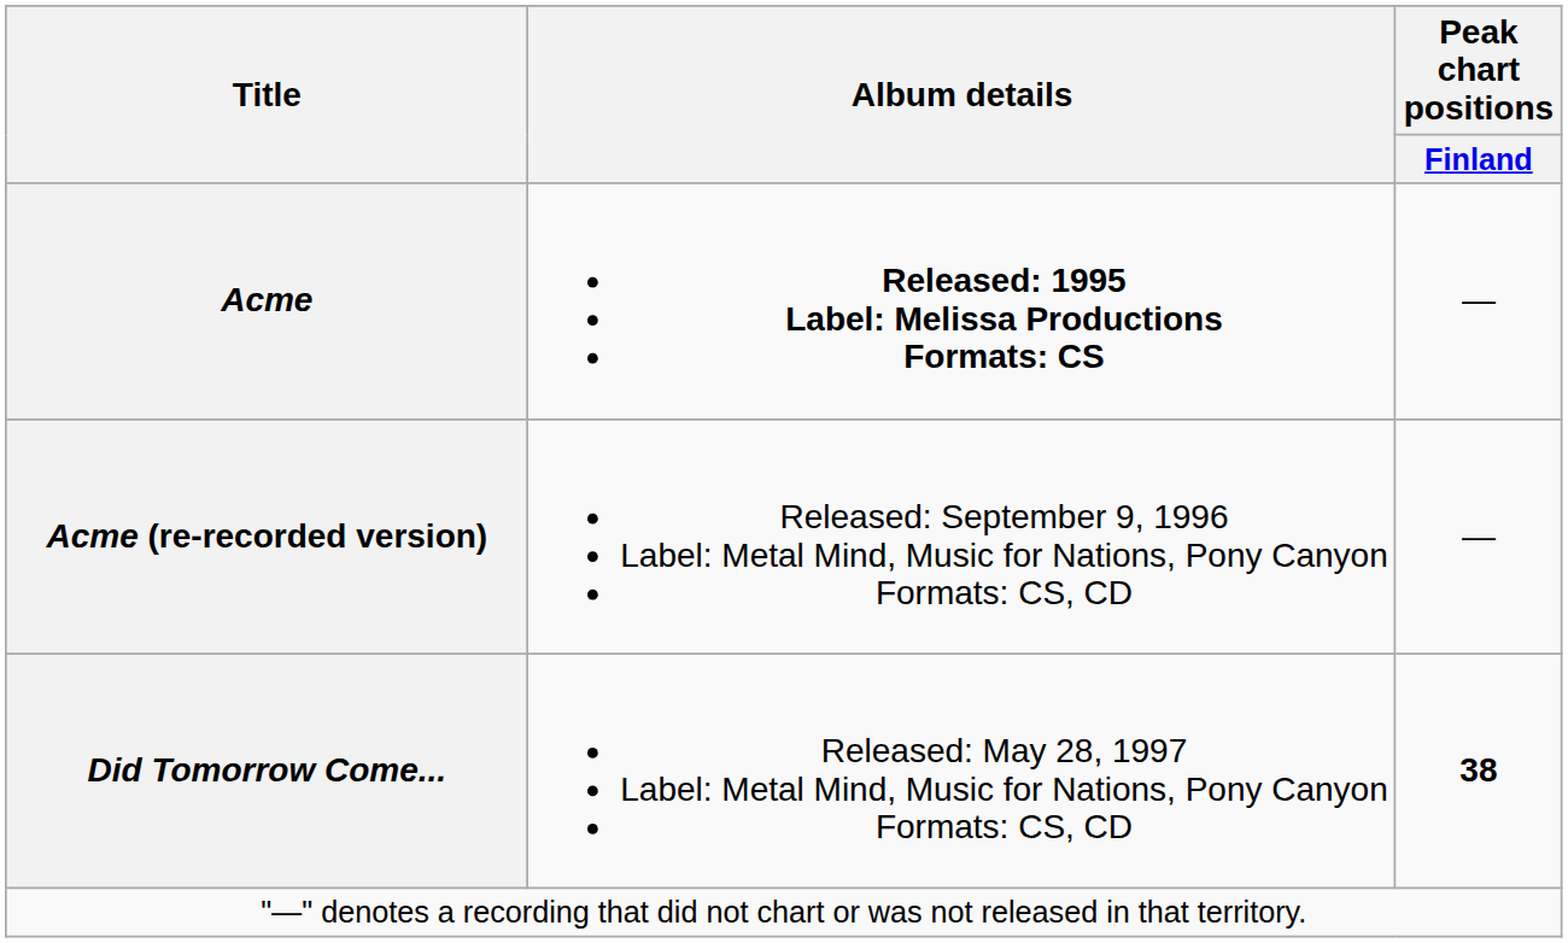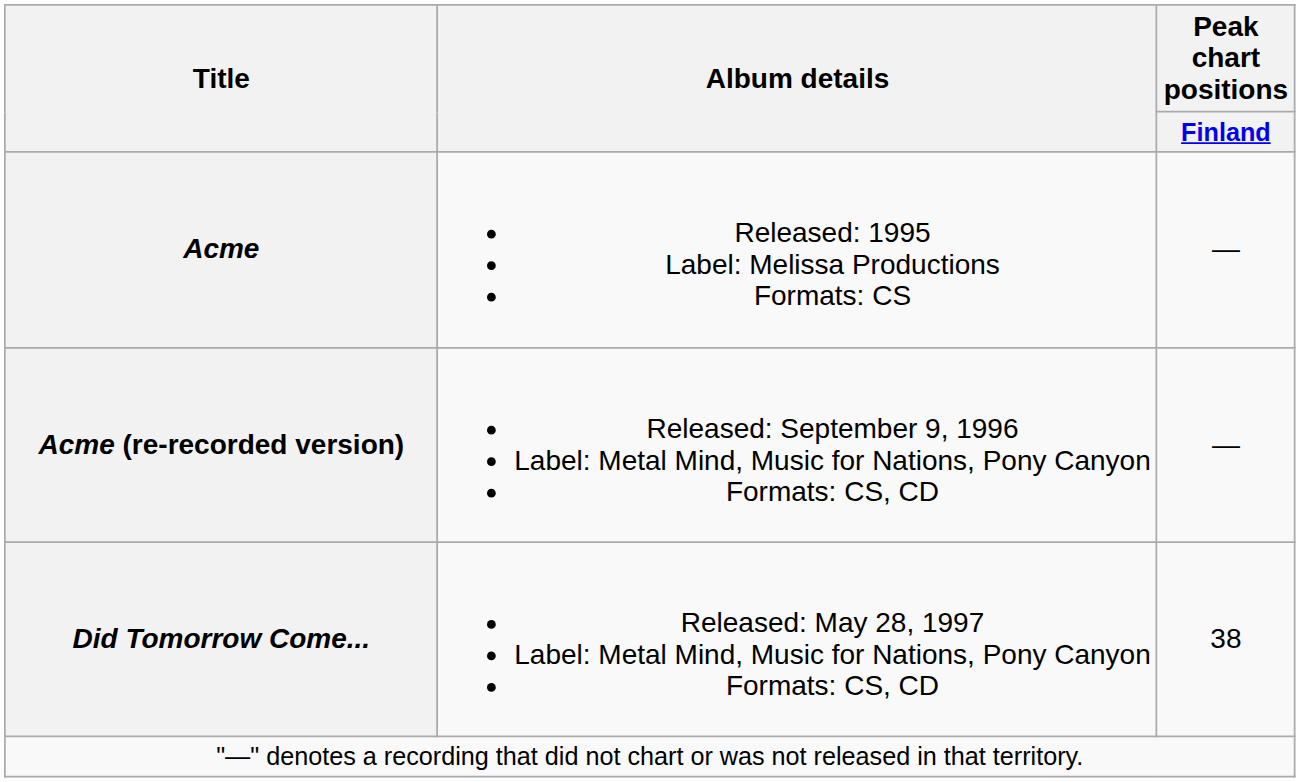Acme | Album details: bold -> normal
Did Tomorrow Come... | Peak chart positions / Finland: bold -> normal
